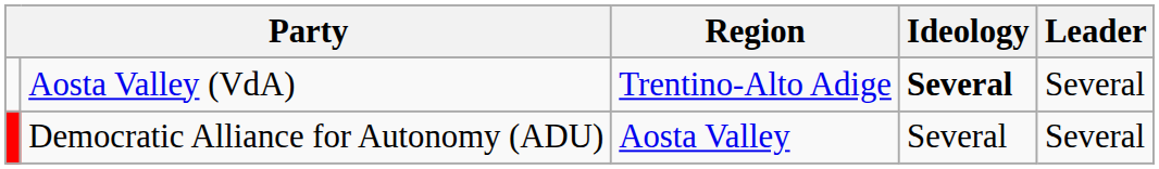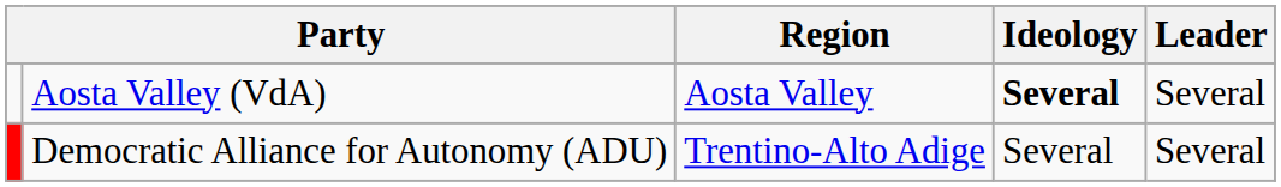Aosta Valley (VdA) | Region: Trentino-Alto Adige -> Aosta Valley
Democratic Alliance for Autonomy (ADU) | Region: Aosta Valley -> Trentino-Alto Adige
